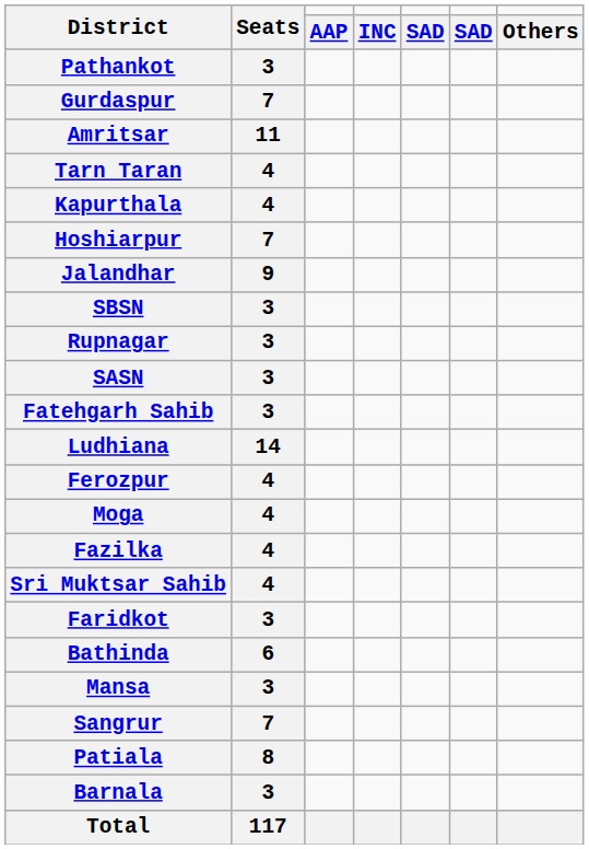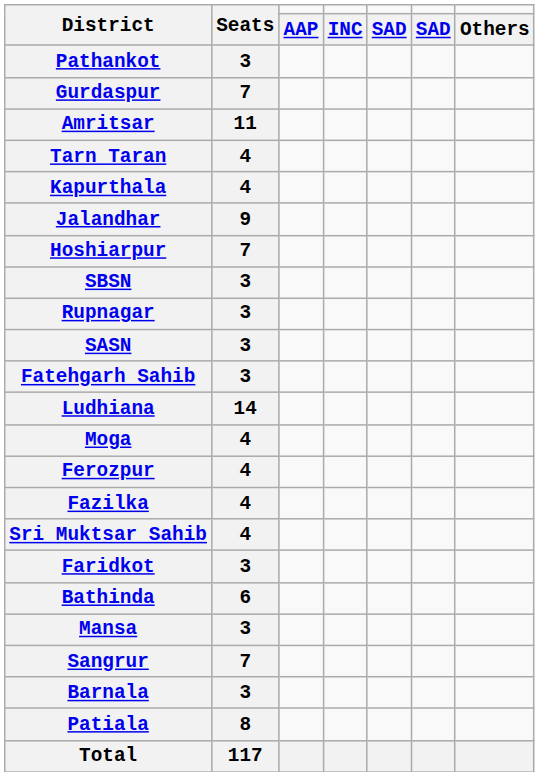rows swapped: Jalandhar <-> Hoshiarpur
rows swapped: Moga <-> Ferozpur
rows swapped: Barnala <-> Patiala
